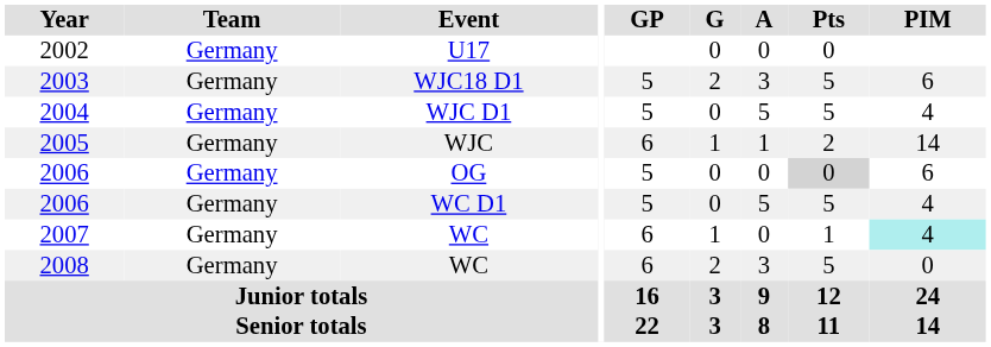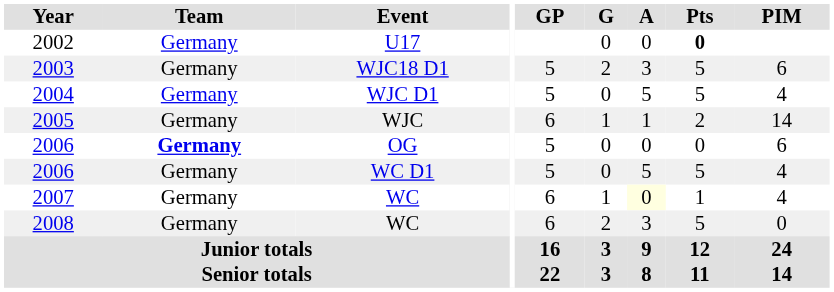2002 | Pts: normal -> bold
2006 / OG | Team: normal -> bold
2006 / OG | Pts: lightgrey background -> no background
2007 | A: no background -> lightyellow background
2007 | PIM: paleturquoise background -> no background
